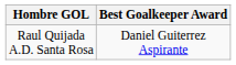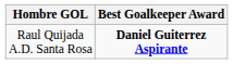Raul Quijada A.D. Santa Rosa | Best Goalkeeper Award: normal -> bold
